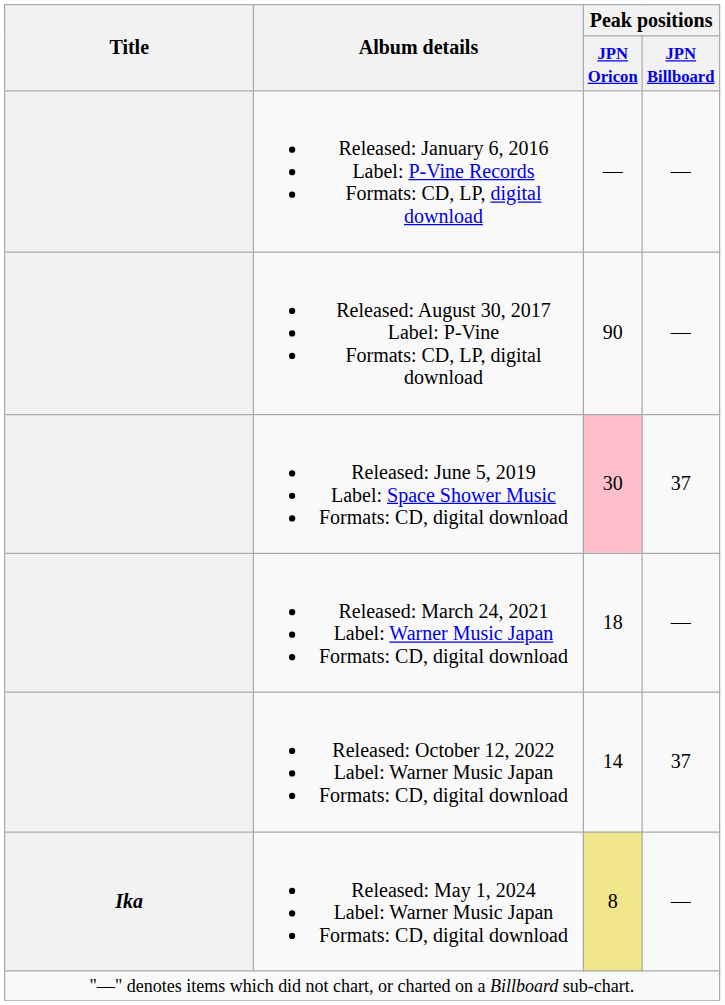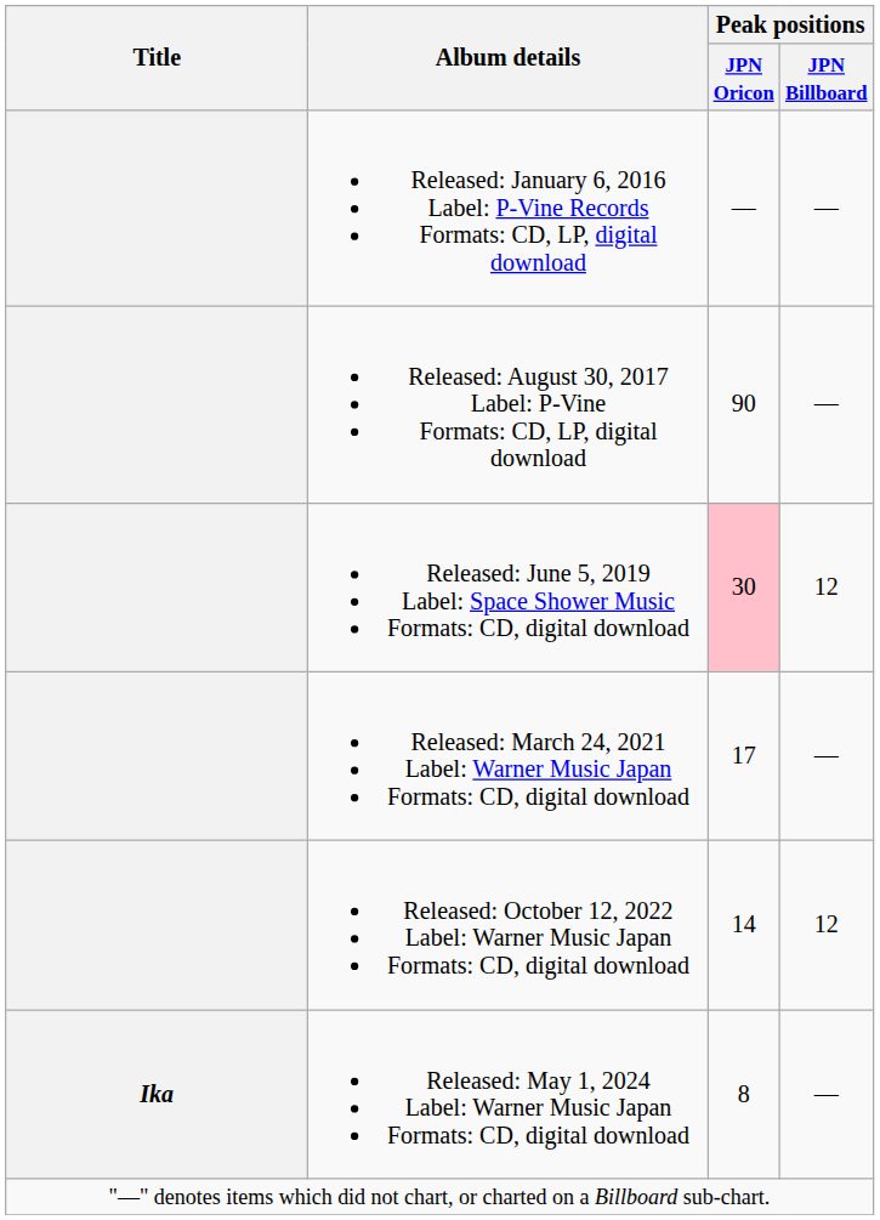row 5 | Peak positions / JPN Billboard: 37 -> 12
row 6 | Peak positions / JPN Oricon: 18 -> 17
row 7 | Peak positions / JPN Billboard: 37 -> 12
row 8 | Peak positions / JPN Oricon: khaki background -> no background
